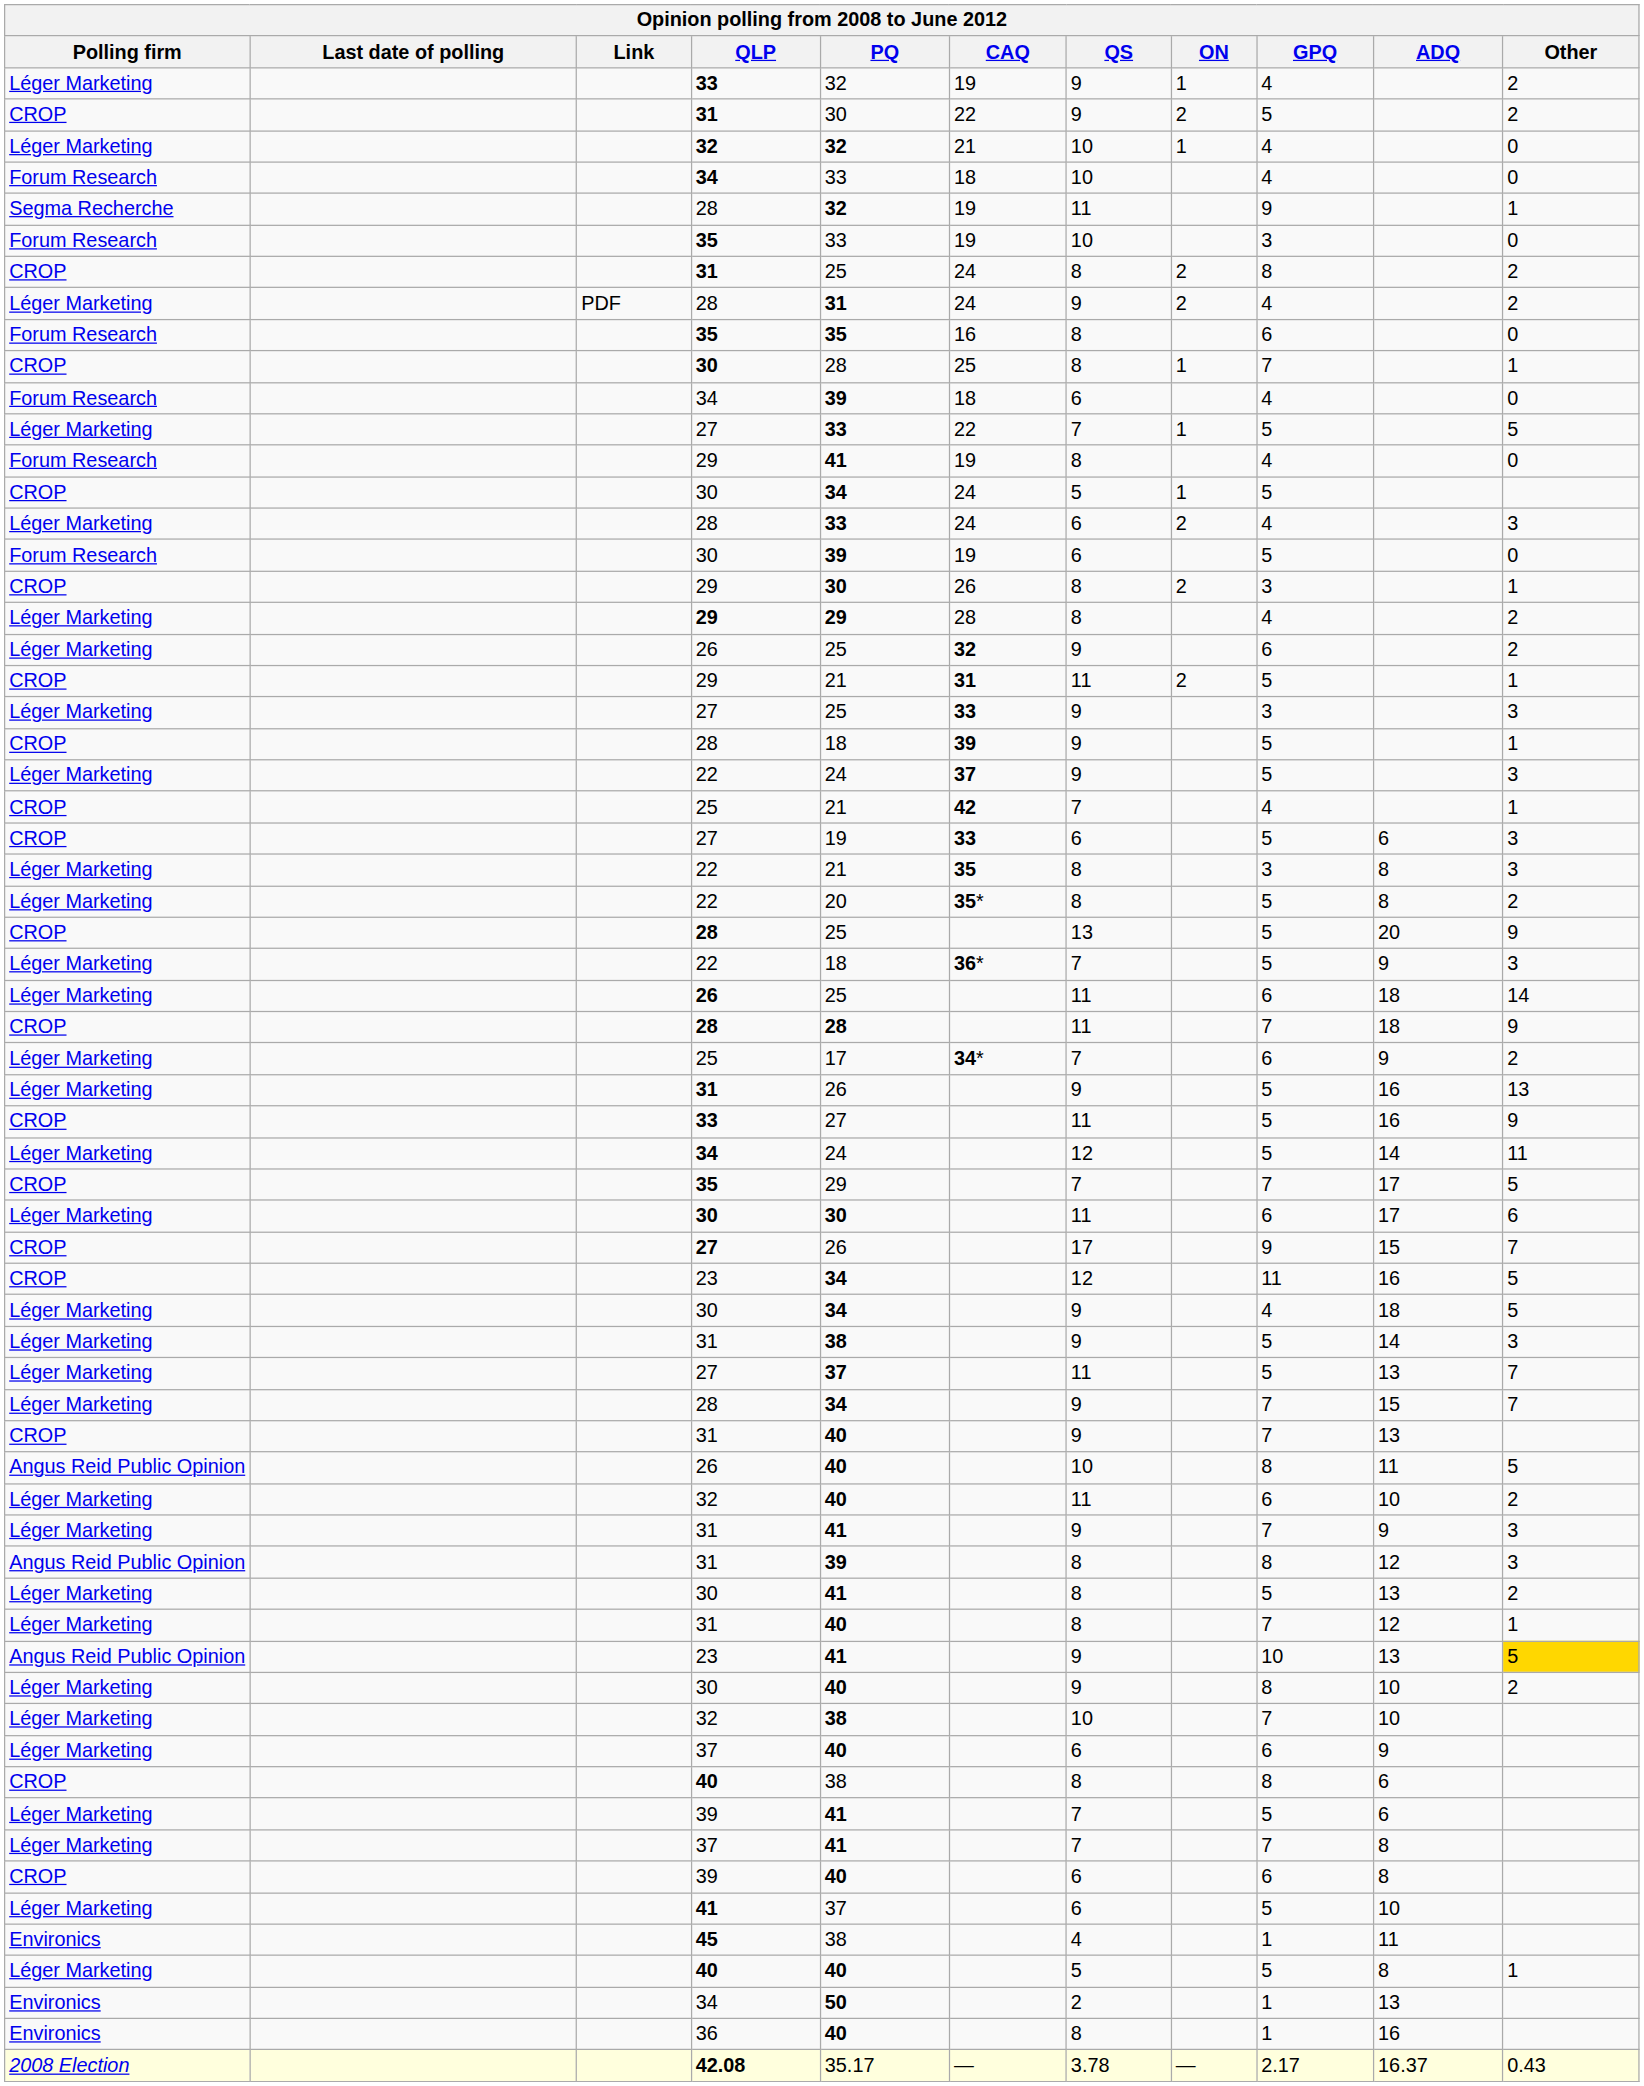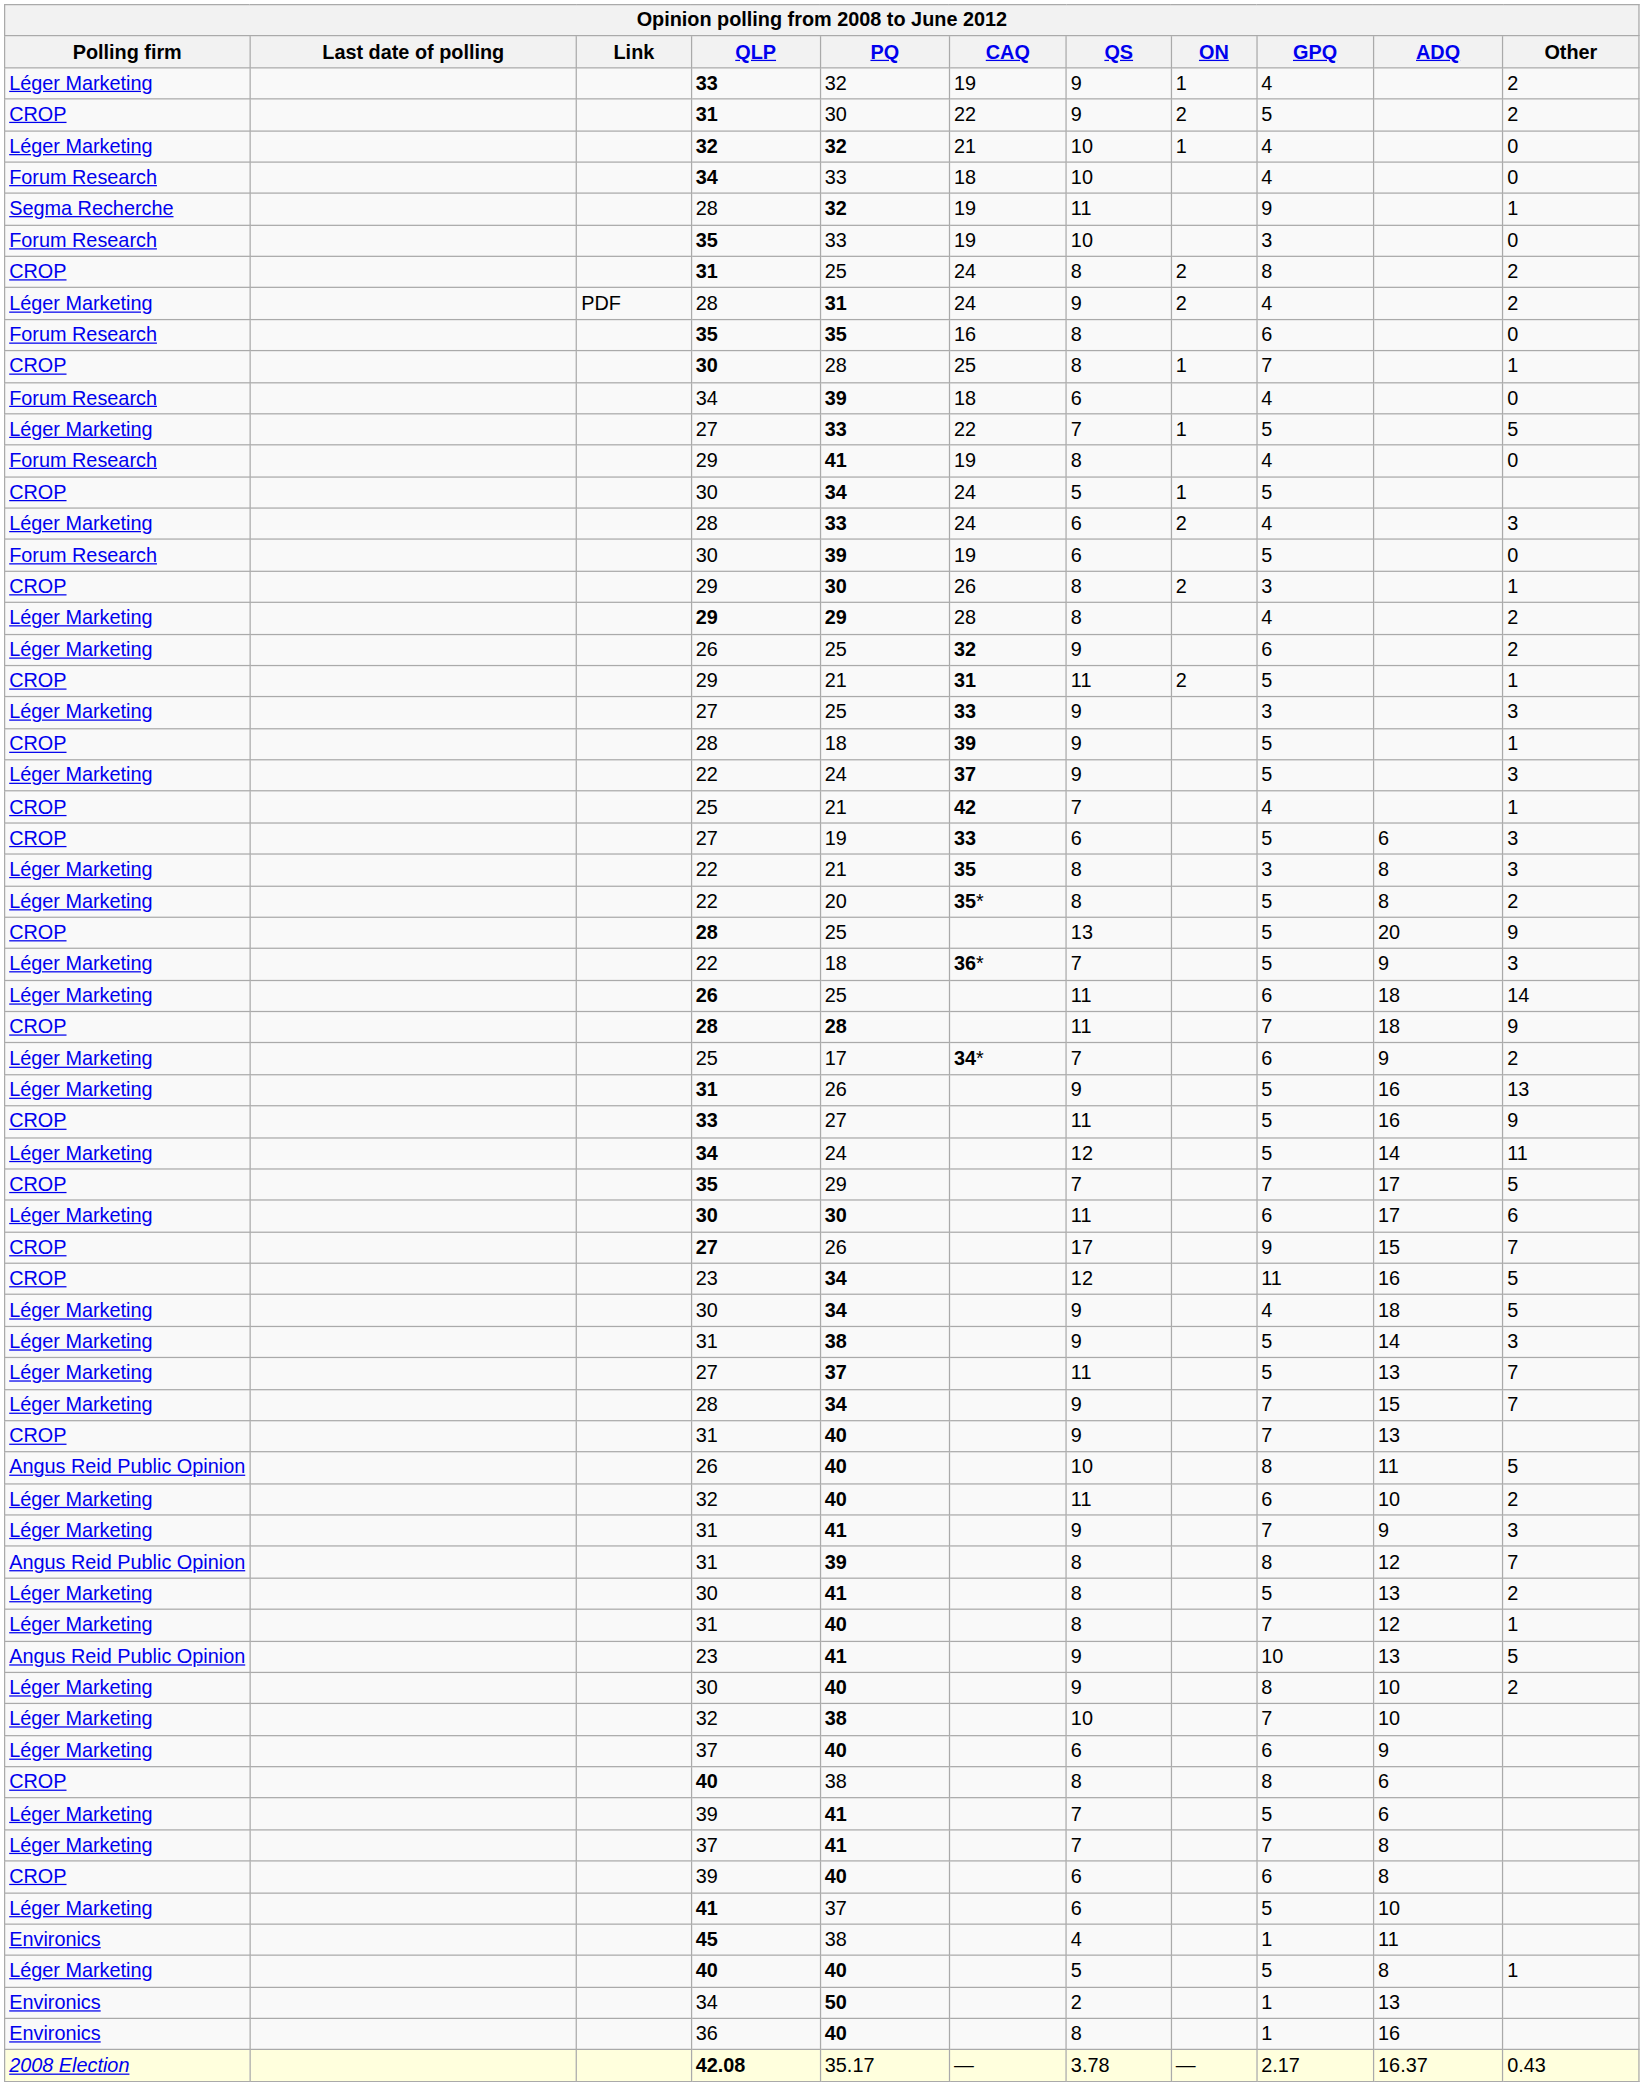Angus Reid Public Opinion / 31 | Other: 3 -> 7
Angus Reid Public Opinion / 23 | Other: gold background -> no background
